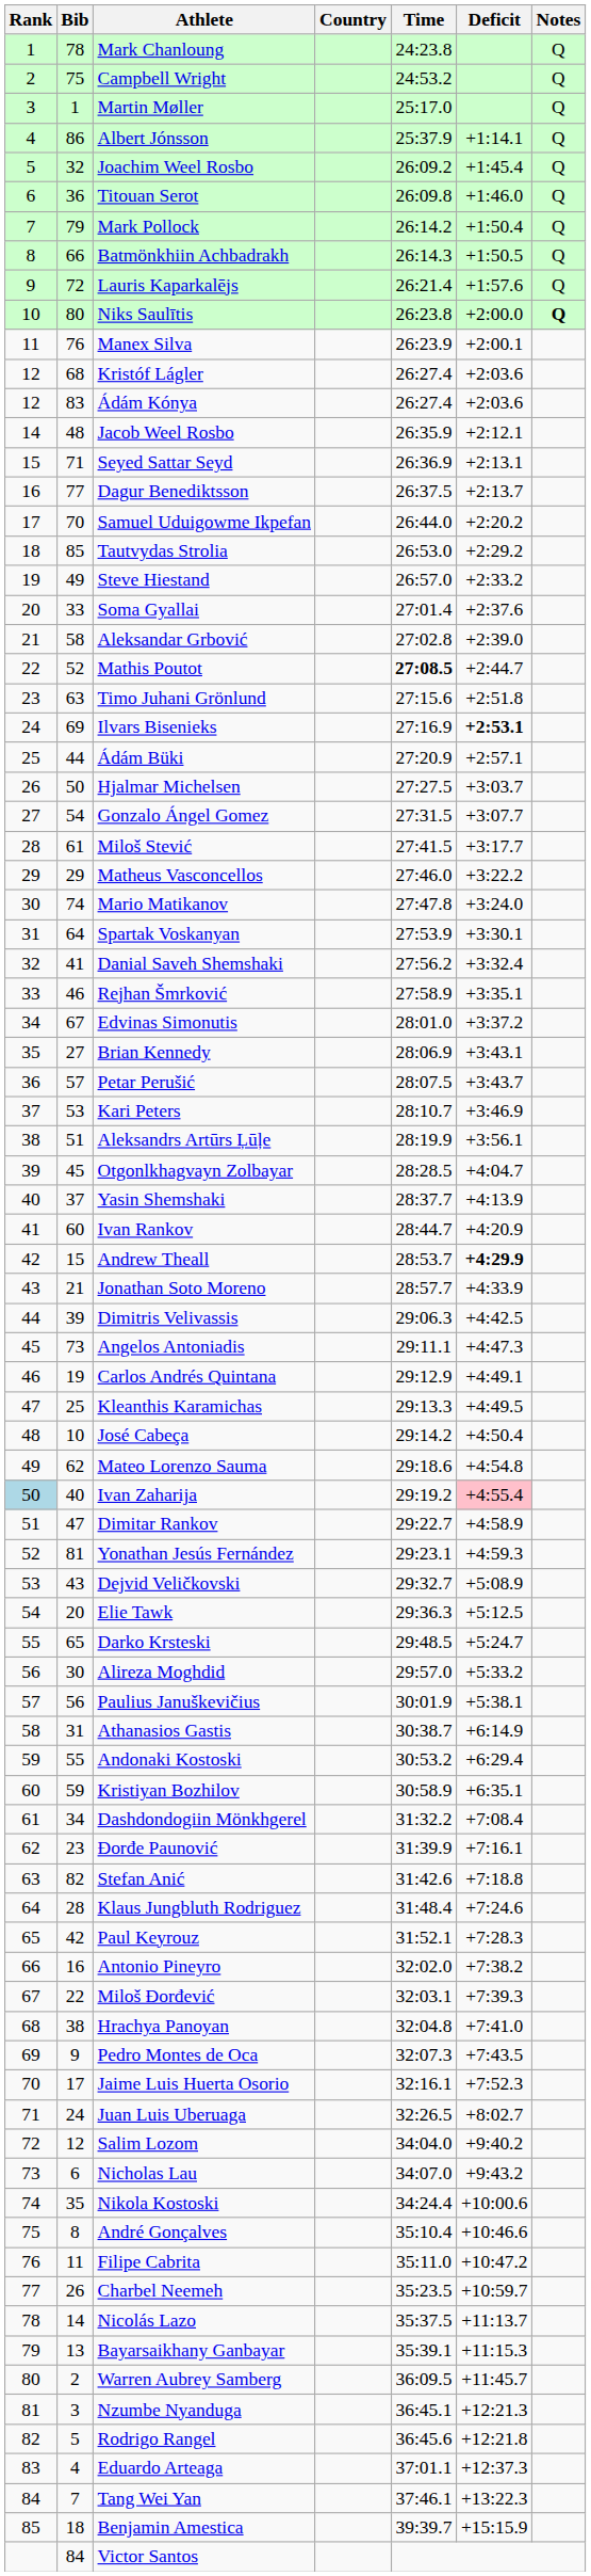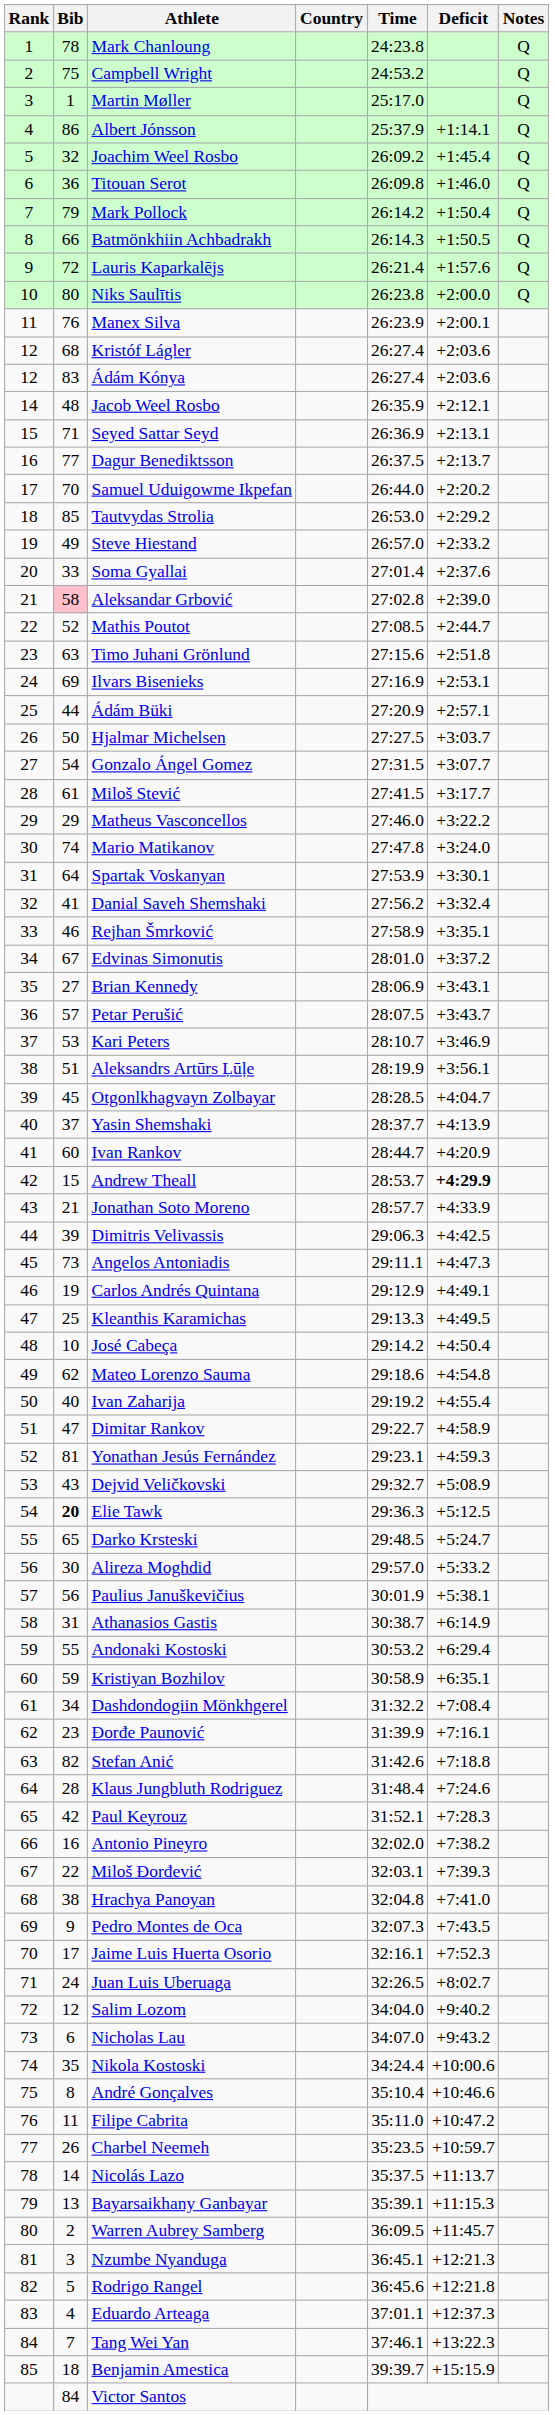Niks Saulītis | Notes: bold -> normal
Aleksandar Grbović | Bib: no background -> pink background
Mathis Poutot | Time: bold -> normal
Ilvars Bisenieks | Deficit: bold -> normal
Ivan Zaharija | Rank: lightblue background -> no background
Ivan Zaharija | Deficit: pink background -> no background
Elie Tawk | Bib: normal -> bold
